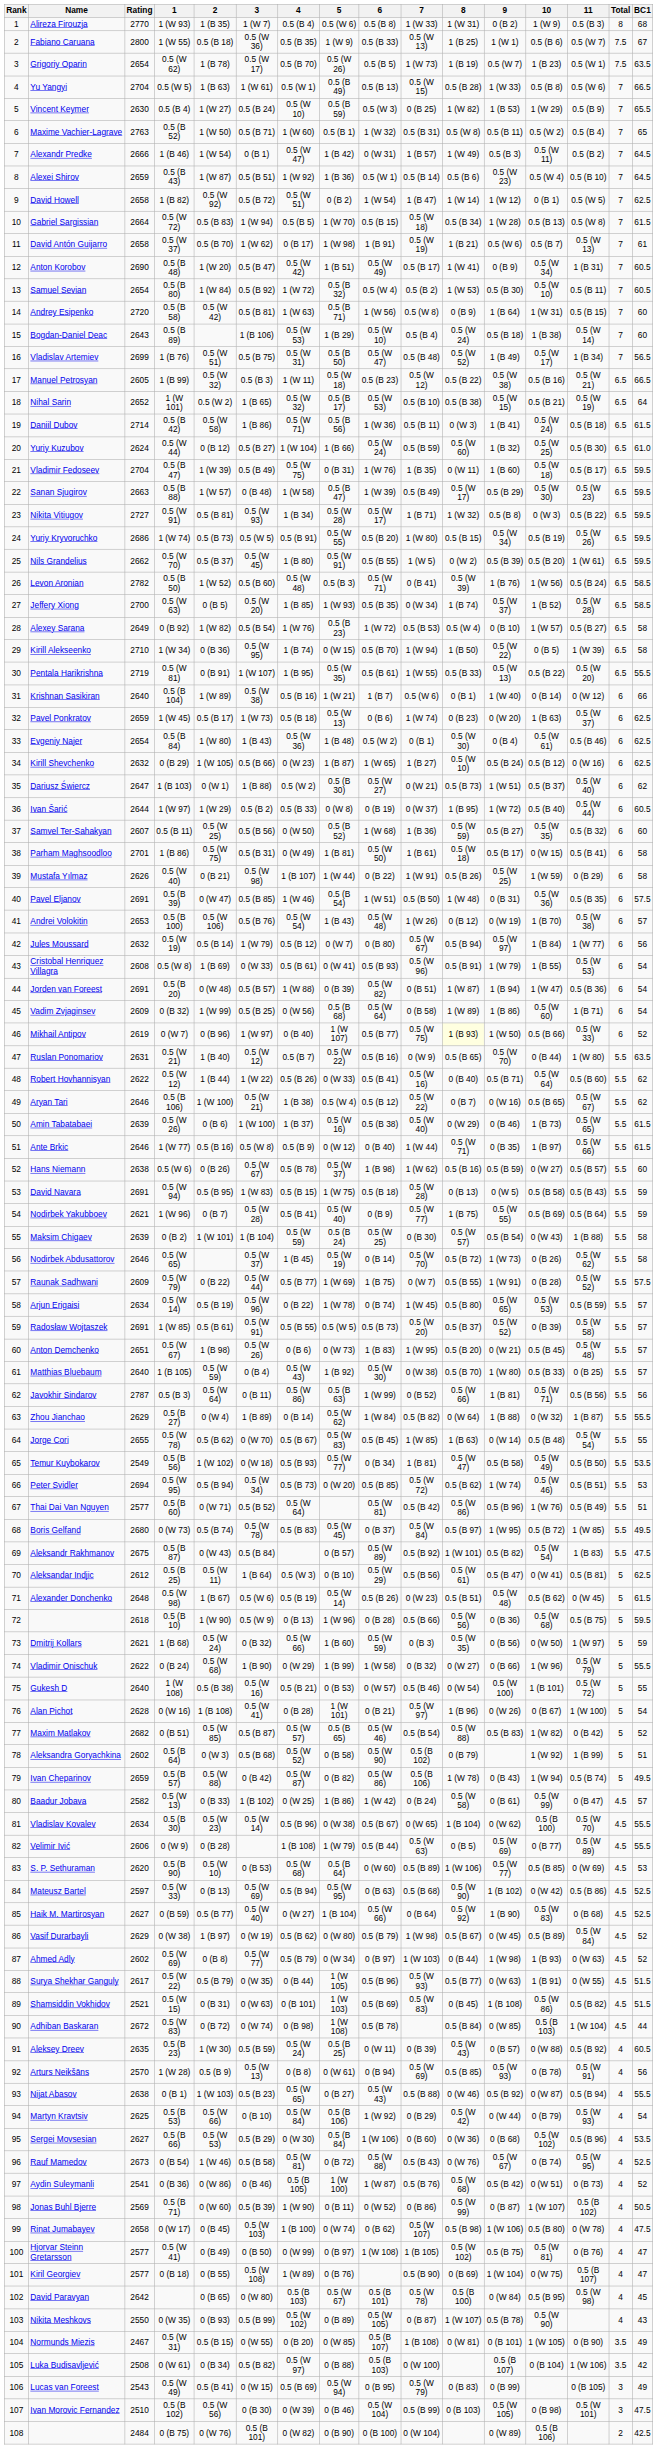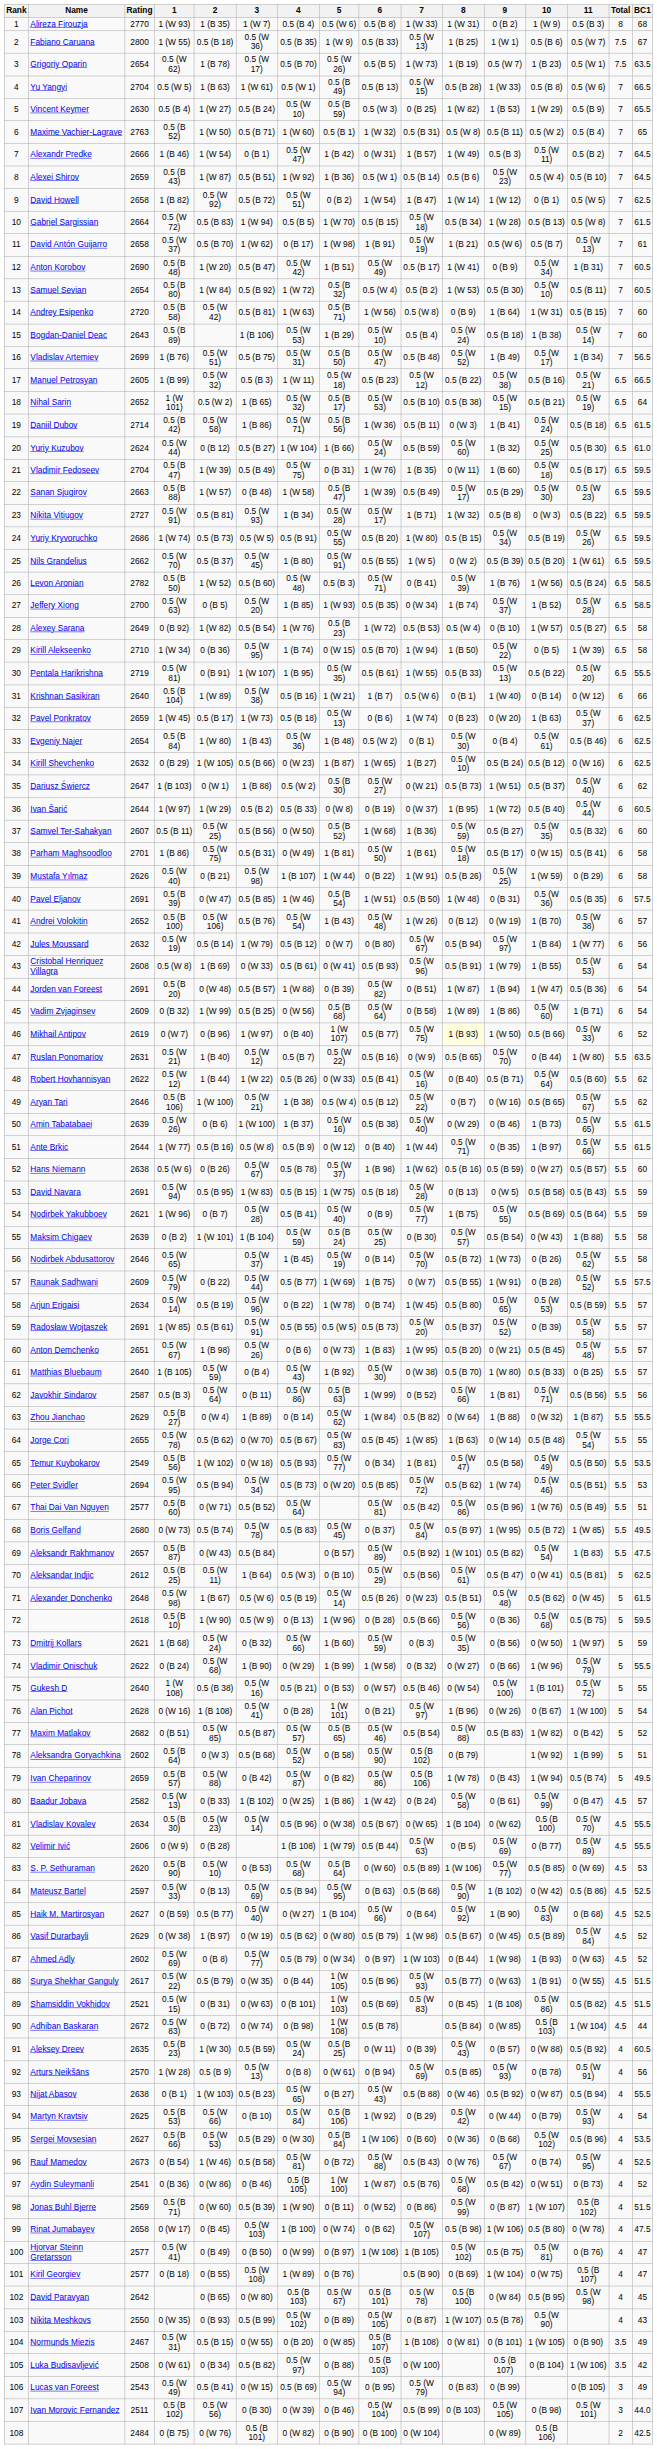Andrei Volokitin | Rating: 2653 -> 2652
Ante Brkic | Rating: 2646 -> 2644
Javokhir Sindarov | Rating: 2787 -> 2587
Aleksandr Rakhmanov | Rating: 2675 -> 2657
Jonas Buhl Bjerre | BC1: 50.5 -> 51.5
Ivan Morovic Fernandez | Rating: 2510 -> 2511
Ivan Morovic Fernandez | BC1: 47.5 -> 44.0
